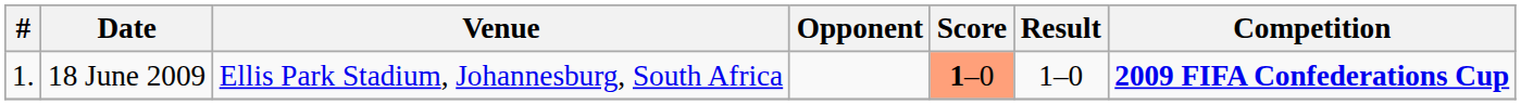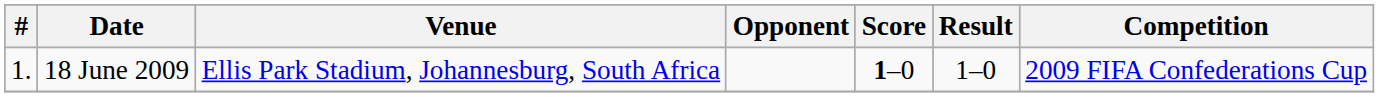18 June 2009 | Score: lightsalmon background -> no background
18 June 2009 | Competition: bold -> normal
